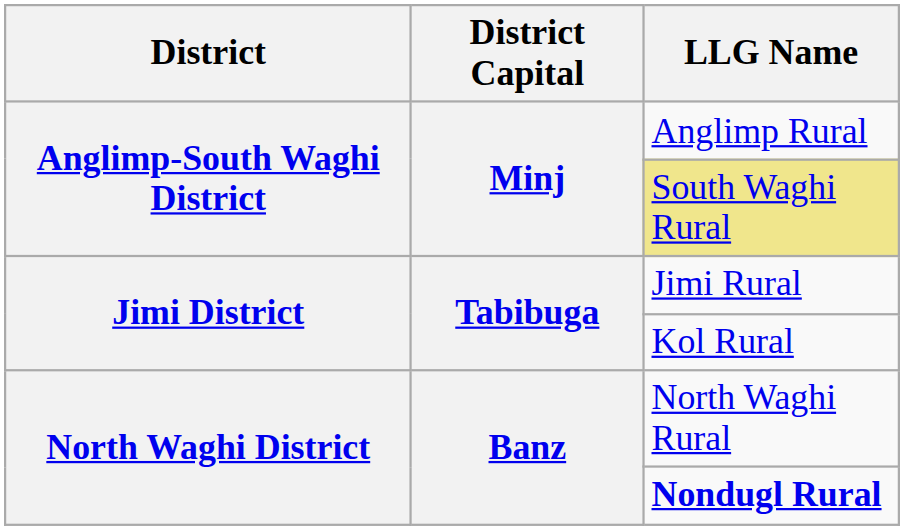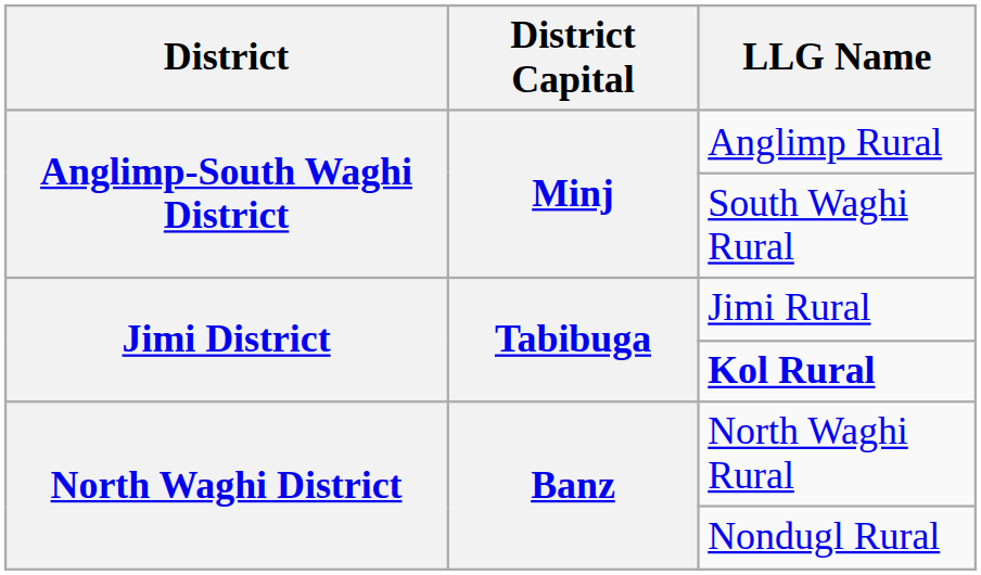South Waghi Rural | LLG Name: khaki background -> no background
Kol Rural | LLG Name: normal -> bold
Nondugl Rural | LLG Name: bold -> normal
